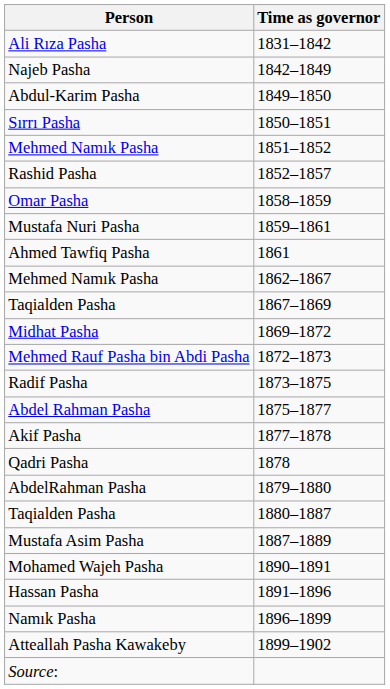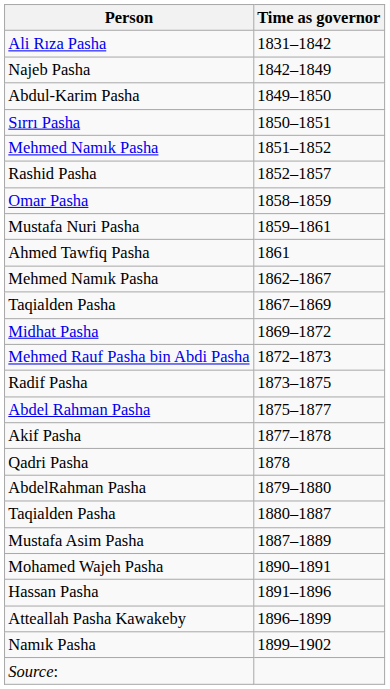row 24 | Person: Namık Pasha -> Atteallah Pasha Kawakeby
row 25 | Person: Atteallah Pasha Kawakeby -> Namık Pasha
